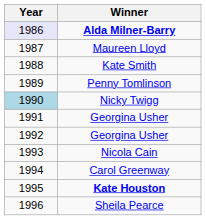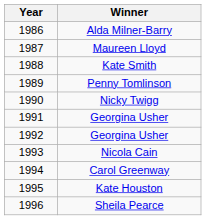row 2 | Year: lavender background -> no background
row 2 | Winner: bold -> normal
row 6 | Year: lightblue background -> no background
row 11 | Winner: bold -> normal
